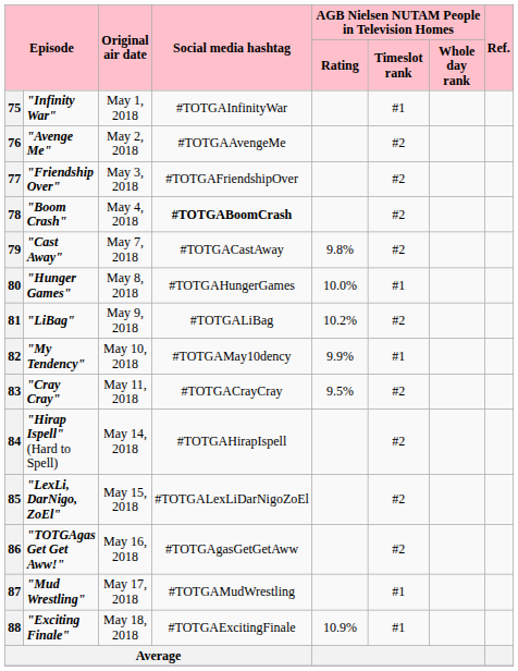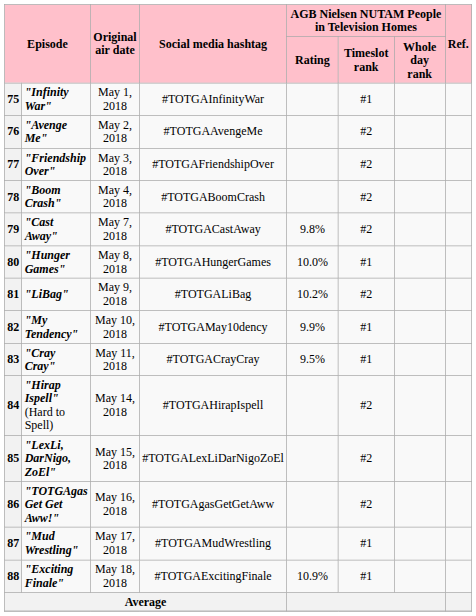78 | Social media hashtag: bold -> normal
83 | AGB Nielsen NUTAM People in Television Homes / Timeslot rank: #2 -> #1
